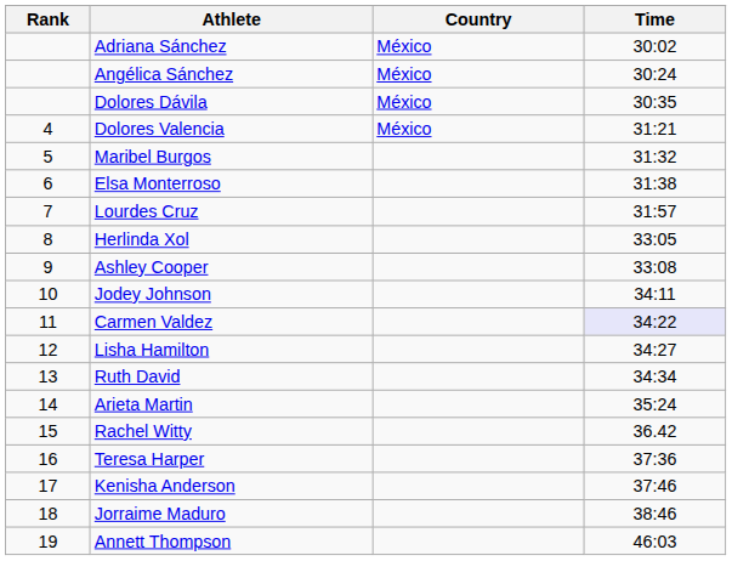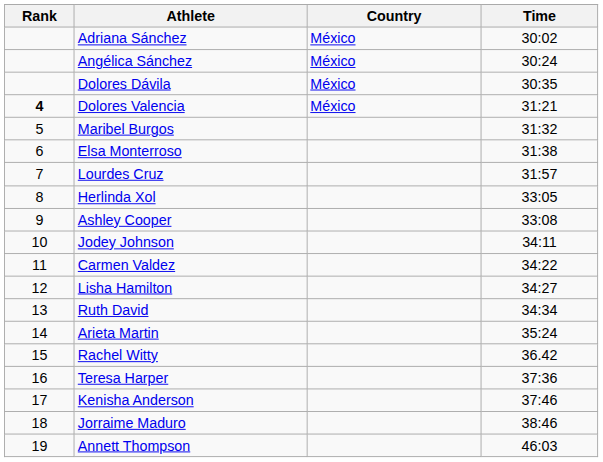Dolores Valencia | Rank: normal -> bold
Carmen Valdez | Time: lavender background -> no background
